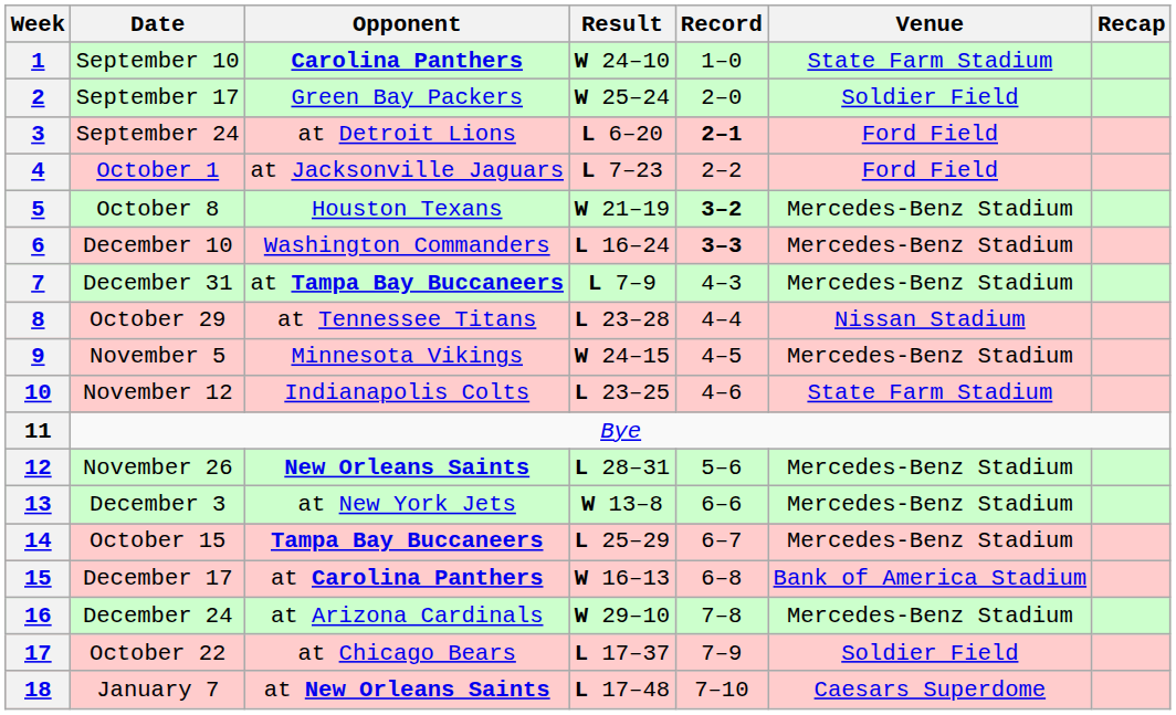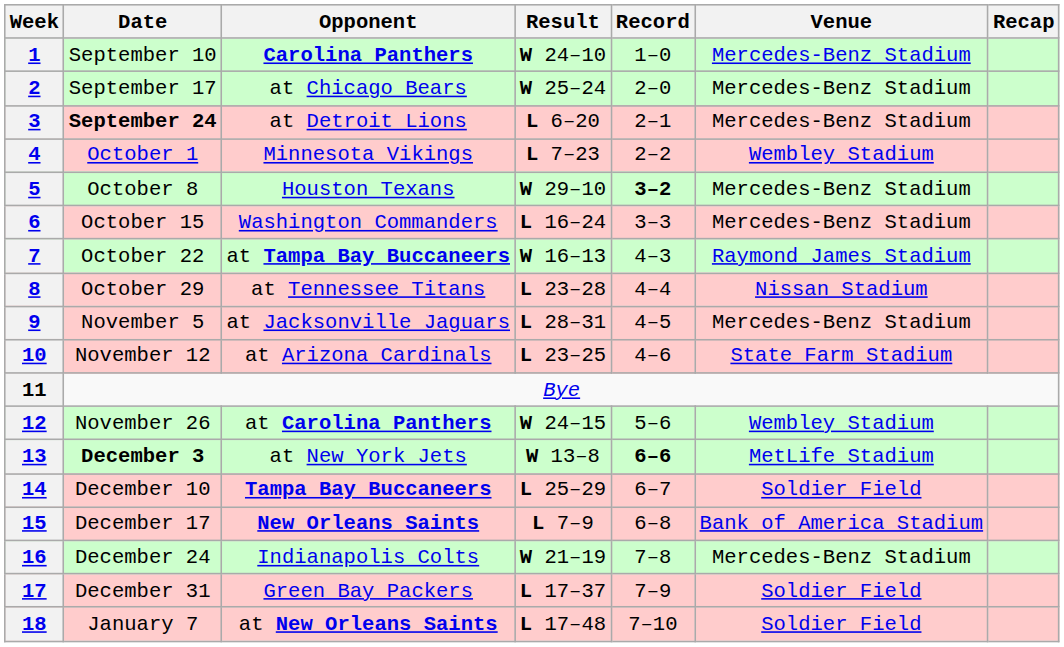1 | Venue: State Farm Stadium -> Mercedes-Benz Stadium
2 | Opponent: Green Bay Packers -> at Chicago Bears
2 | Venue: Soldier Field -> Mercedes-Benz Stadium
3 | Date: normal -> bold
3 | Record: bold -> normal
3 | Venue: Ford Field -> Mercedes-Benz Stadium
4 | Opponent: at Jacksonville Jaguars -> Minnesota Vikings
4 | Venue: Ford Field -> Wembley Stadium
5 | Result: W 21–19 -> W 29–10
6 | Date: December 10 -> October 15
6 | Record: bold -> normal
7 | Date: December 31 -> October 22
7 | Result: L 7–9 -> W 16–13
7 | Venue: Mercedes-Benz Stadium -> Raymond James Stadium
9 | Opponent: Minnesota Vikings -> at Jacksonville Jaguars
9 | Result: W 24–15 -> L 28–31
10 | Opponent: Indianapolis Colts -> at Arizona Cardinals
12 | Opponent: New Orleans Saints -> at Carolina Panthers
12 | Result: L 28–31 -> W 24–15
12 | Venue: Mercedes-Benz Stadium -> Wembley Stadium
13 | Date: normal -> bold
13 | Record: normal -> bold
13 | Venue: Mercedes-Benz Stadium -> MetLife Stadium
14 | Date: October 15 -> December 10
14 | Venue: Mercedes-Benz Stadium -> Soldier Field
15 | Opponent: at Carolina Panthers -> New Orleans Saints
15 | Result: W 16–13 -> L 7–9
16 | Opponent: at Arizona Cardinals -> Indianapolis Colts
16 | Result: W 29–10 -> W 21–19
17 | Date: October 22 -> December 31
17 | Opponent: at Chicago Bears -> Green Bay Packers
18 | Venue: Caesars Superdome -> Soldier Field
